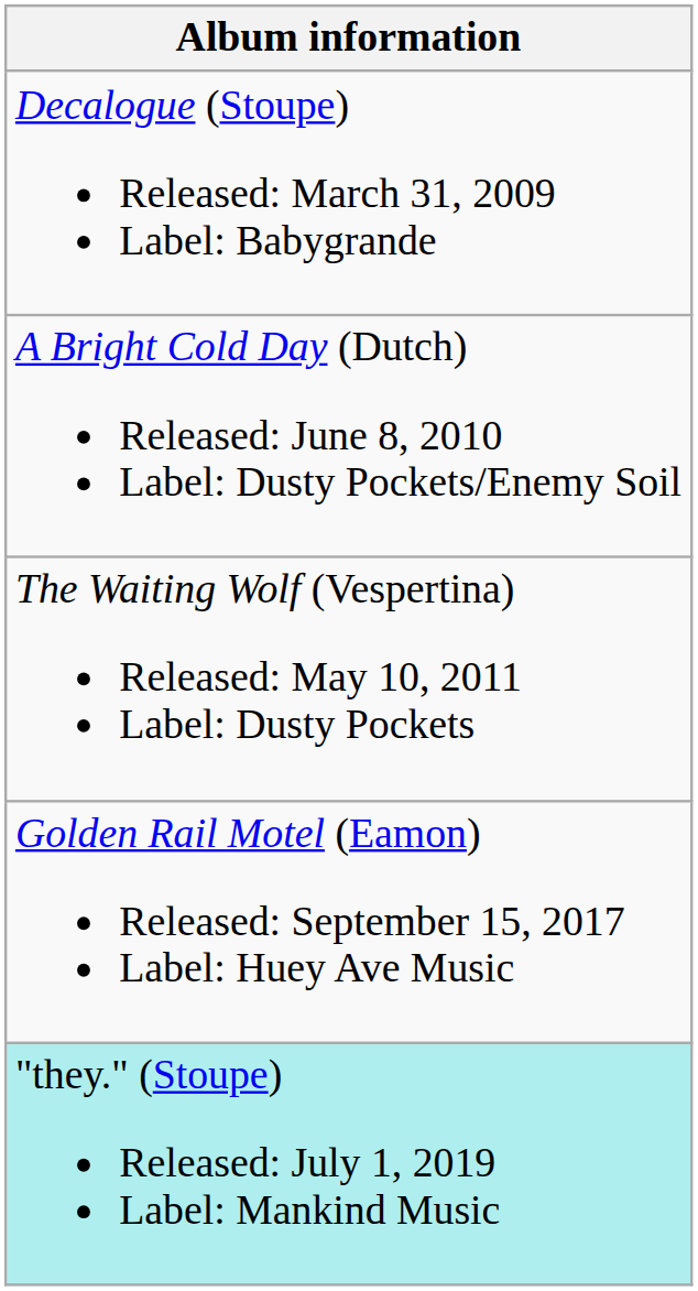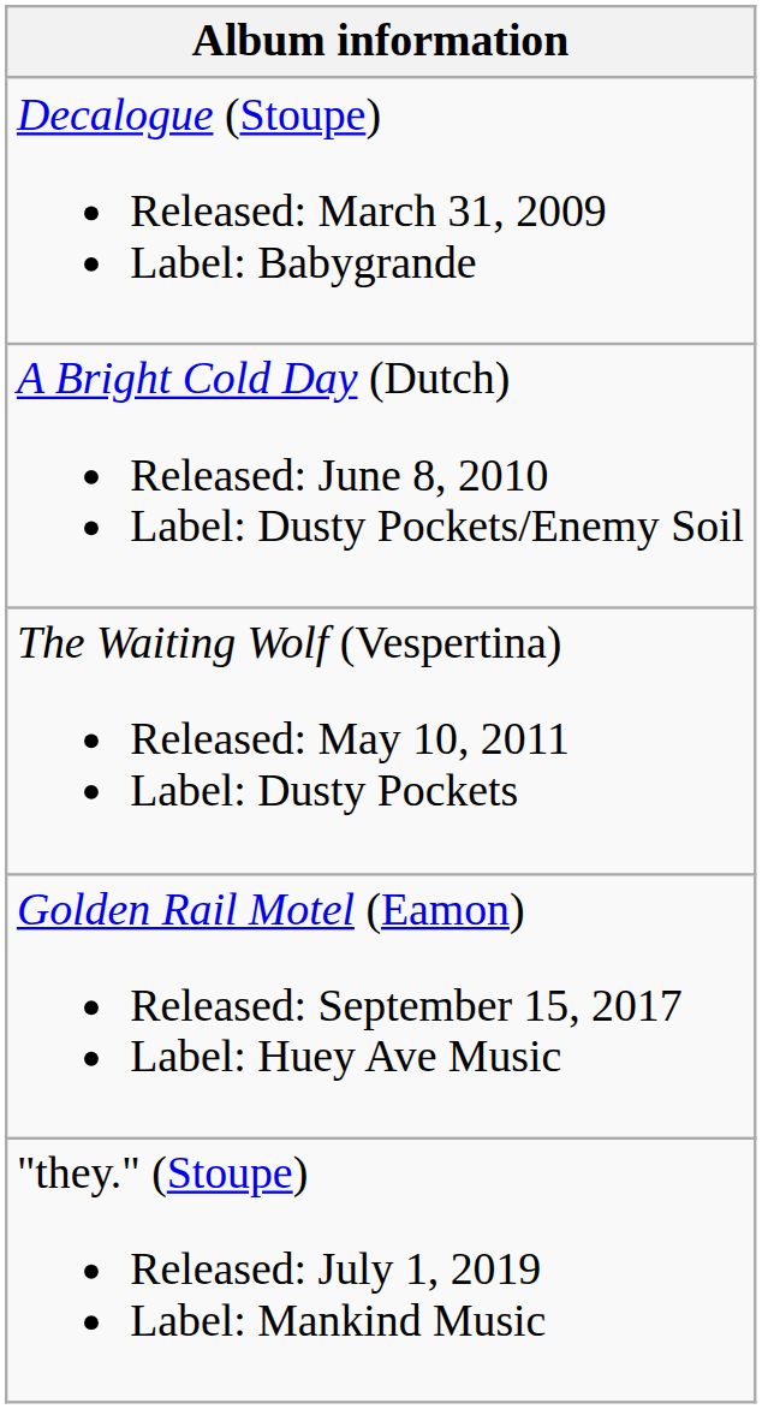row 6 | column 1: paleturquoise background -> no background
